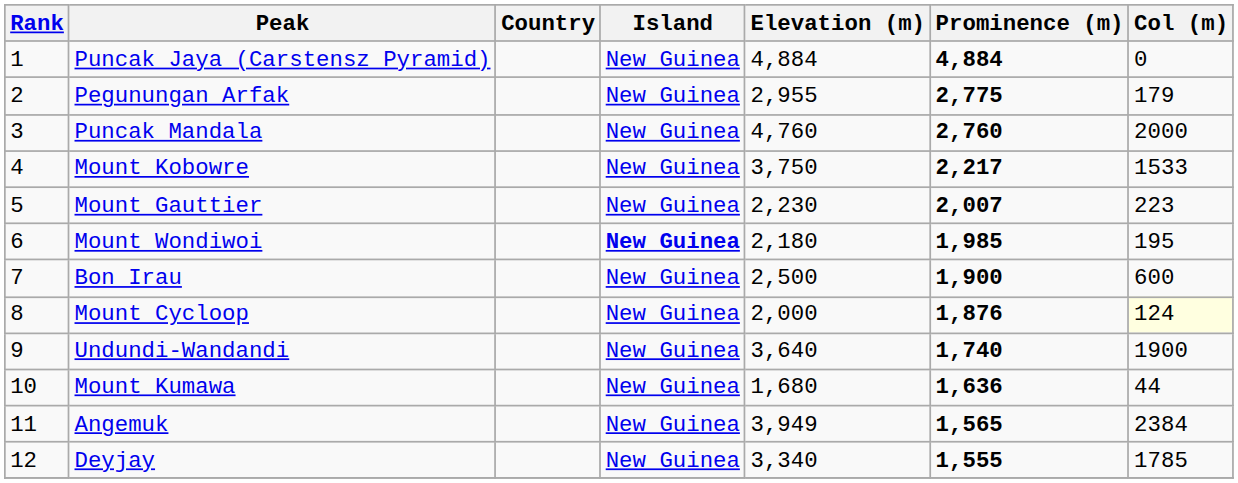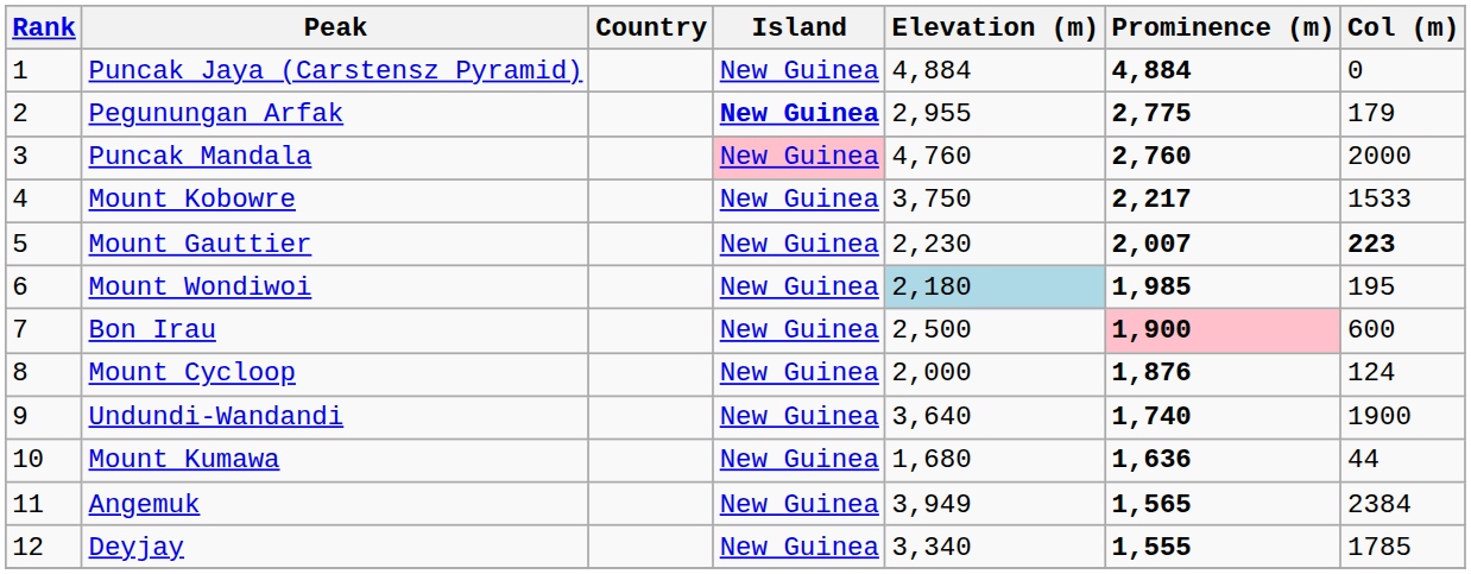Pegunungan Arfak | Island: normal -> bold
Puncak Mandala | Island: no background -> pink background
Mount Gauttier | Col (m): normal -> bold
Mount Wondiwoi | Island: bold -> normal
Mount Wondiwoi | Elevation (m): no background -> lightblue background
Bon Irau | Prominence (m): no background -> pink background
Mount Cycloop | Col (m): lightyellow background -> no background
